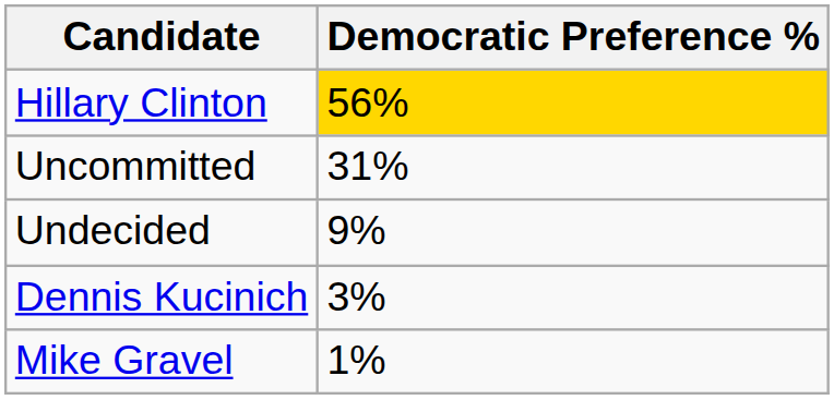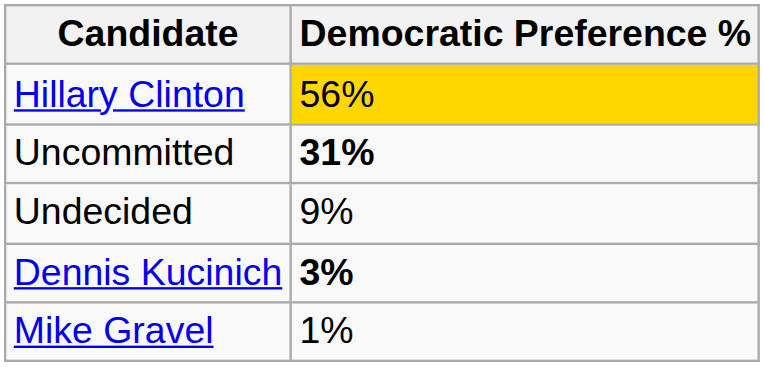Uncommitted | Democratic Preference %: normal -> bold
Dennis Kucinich | Democratic Preference %: normal -> bold
